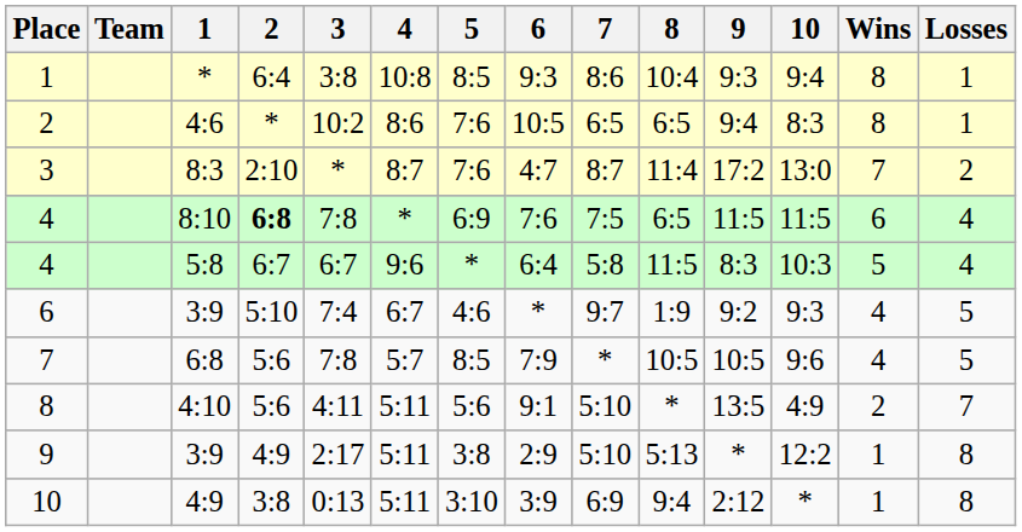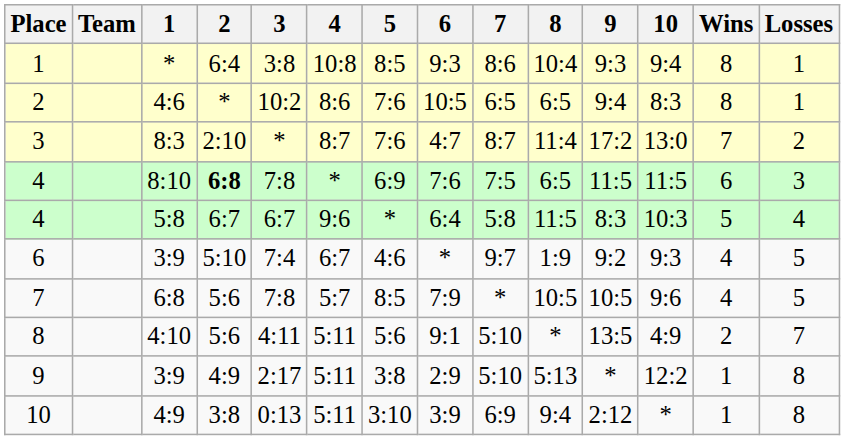4 / 8:10 | Losses: 4 -> 3
